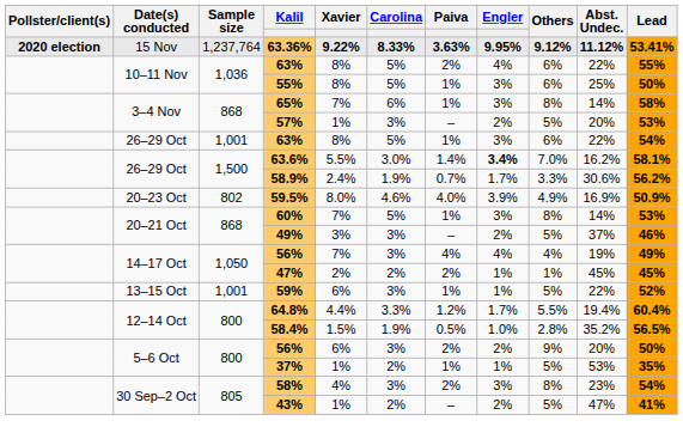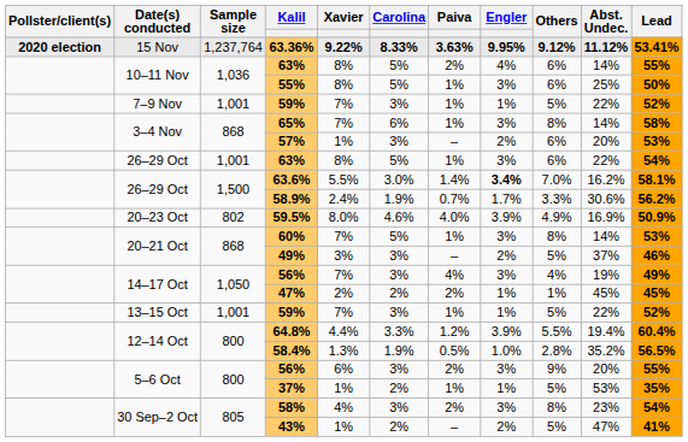10–11 Nov / 63% | Abst. Undec.: 22% -> 14%
+ row: 7–9 Nov | 1,001 | 59% | 7% | 3% | 1% | 1% | 5% | 22% | 52%
57% | Others: 5% -> 6%
14–17 Oct / 56% | Engler: 4% -> 3%
13–15 Oct / 59% | Xavier: 6% -> 7%
64.8% | Engler: 1.7% -> 3.9%
58.4% | Xavier: 1.5% -> 1.3%
5–6 Oct / 56% | Engler: 2% -> 3%
5–6 Oct / 56% | Lead: 50% -> 55%
